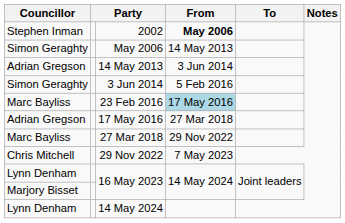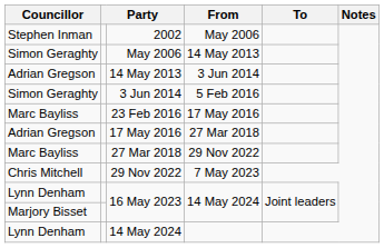2002 | From: bold -> normal
23 Feb 2016 | From: lightblue background -> no background
